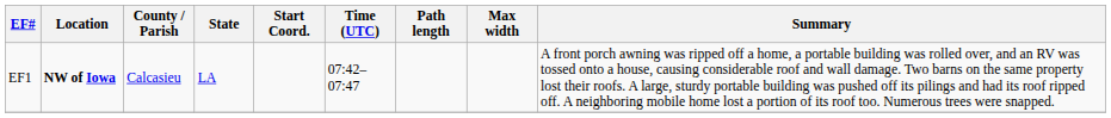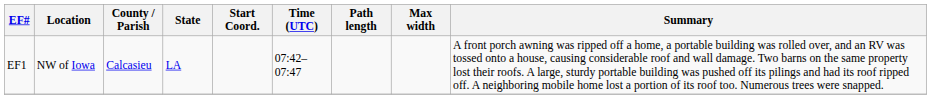EF1 | Location: bold -> normal
